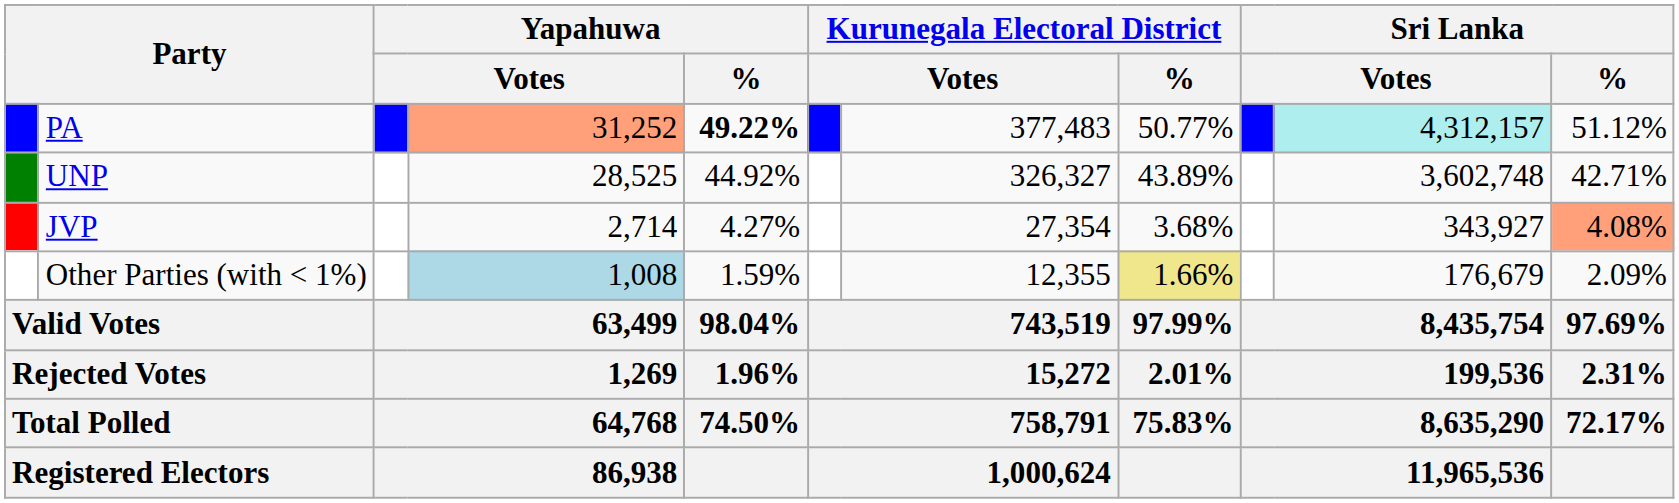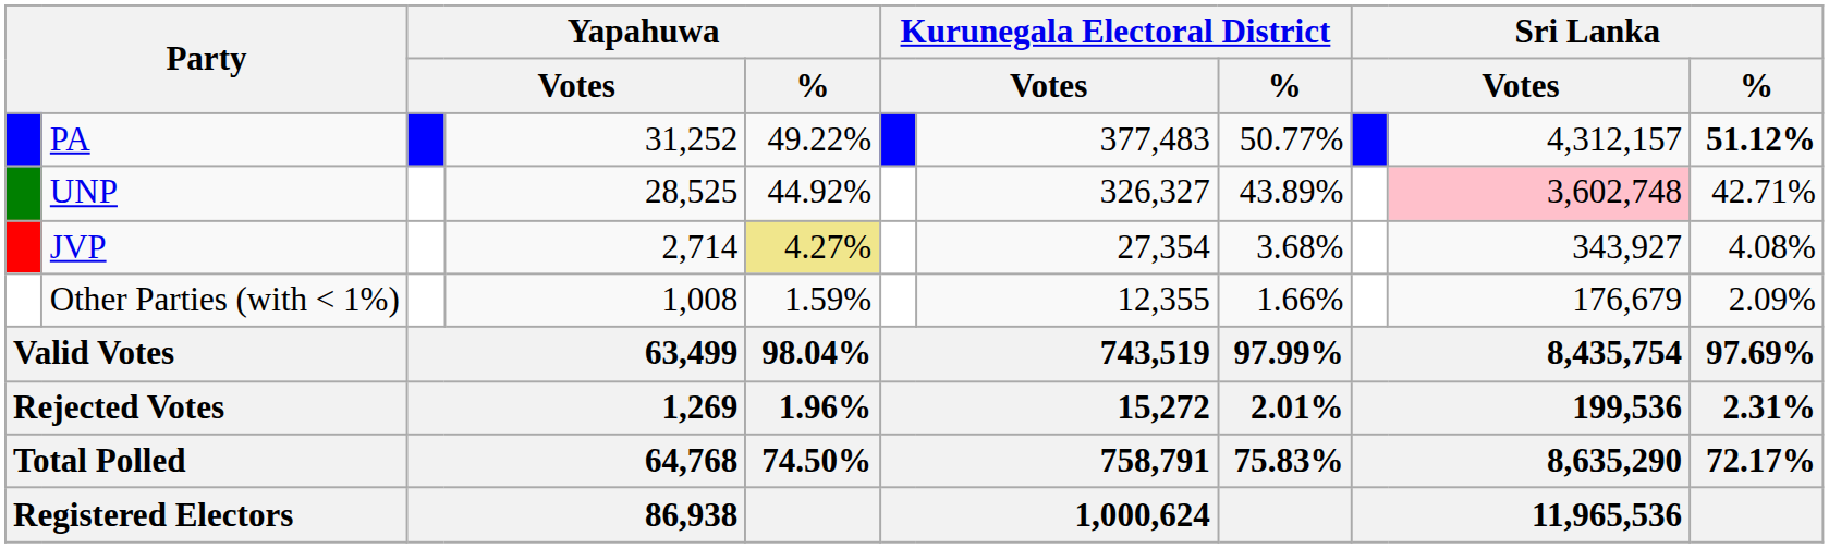PA | column 4: lightsalmon background -> no background
PA | Yapahuwa / %: bold -> normal
PA | column 10: paleturquoise background -> no background
PA | Sri Lanka / %: normal -> bold
UNP | column 10: no background -> pink background
JVP | Yapahuwa / %: no background -> khaki background
JVP | Sri Lanka / %: lightsalmon background -> no background
Other Parties (with < 1%) | column 4: lightblue background -> no background
Other Parties (with < 1%) | Kurunegala Electoral District / %: khaki background -> no background
